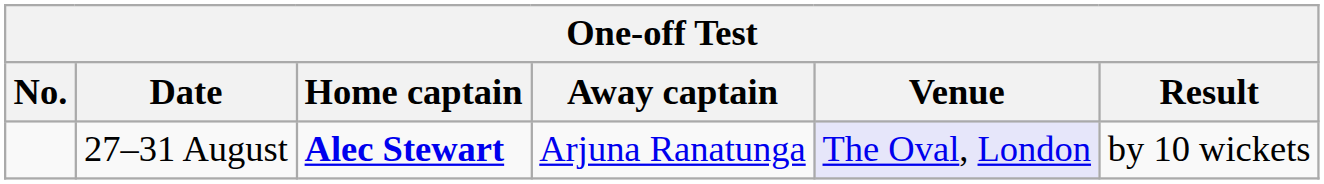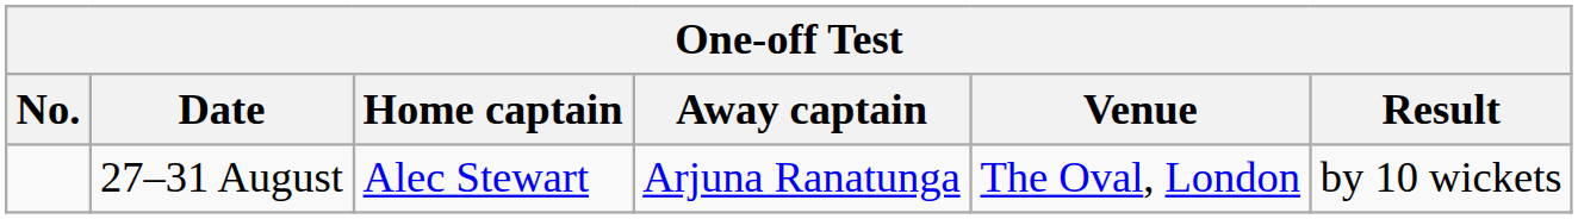27–31 August | Home captain: bold -> normal
27–31 August | Venue: lavender background -> no background
